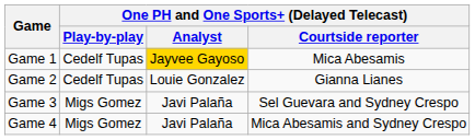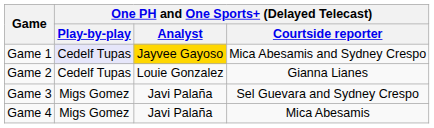Game 1 | One PH and One Sports+ (Delayed Telecast) / Play-by-play: no background -> lavender background
Game 1 | column 4: Mica Abesamis -> Mica Abesamis and Sydney Crespo
Game 4 | column 4: Mica Abesamis and Sydney Crespo -> Mica Abesamis
